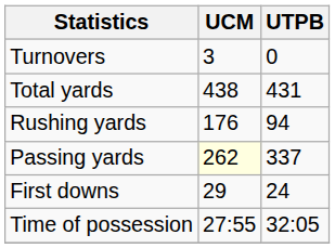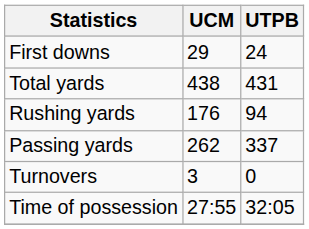rows swapped: First downs <-> Turnovers
Passing yards | UCM: lightyellow background -> no background
